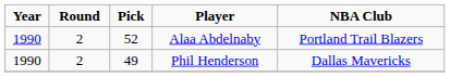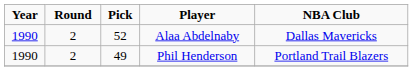Alaa Abdelnaby | NBA Club: Portland Trail Blazers -> Dallas Mavericks
Phil Henderson | NBA Club: Dallas Mavericks -> Portland Trail Blazers
